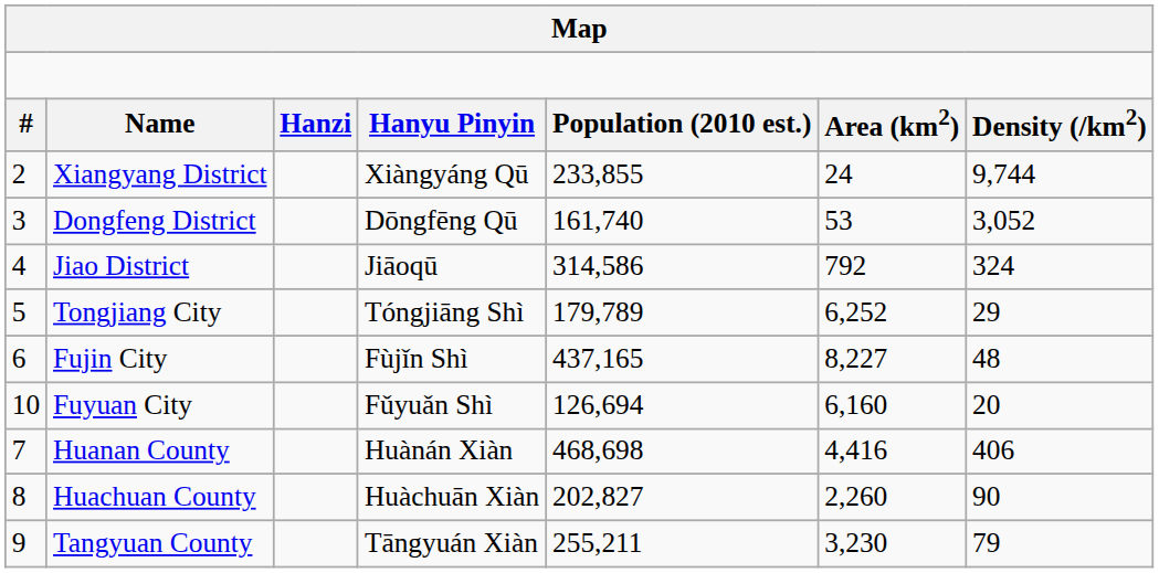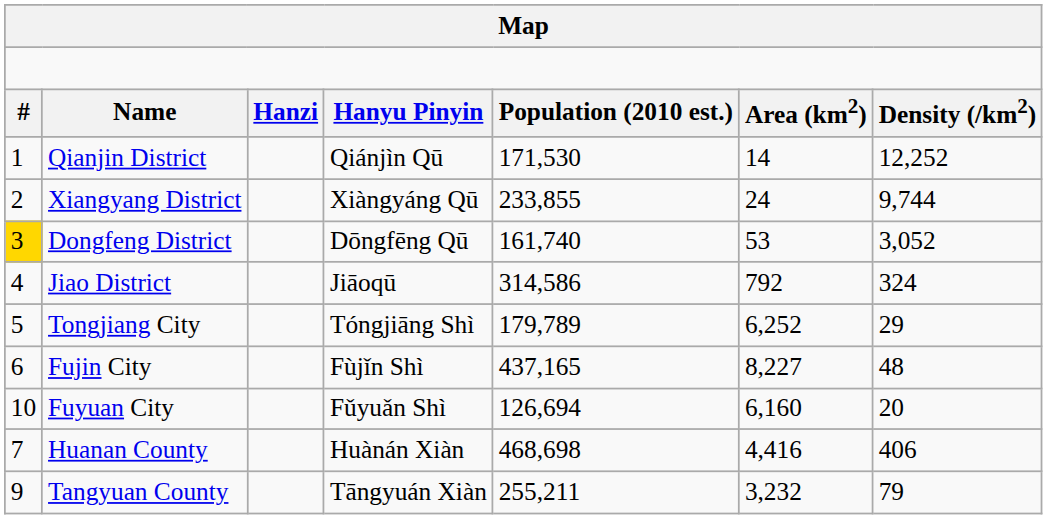+ row: 1 | Qianjin District | Qiánjìn Qū | 171,530 | 14 | 12,252
Dongfeng District | column 1: no background -> gold background
- row: 8 | Huachuan County | Huàchuān Xiàn | 202,827 | 2,260 | 90
Tangyuan County | column 6: 3,230 -> 3,232
